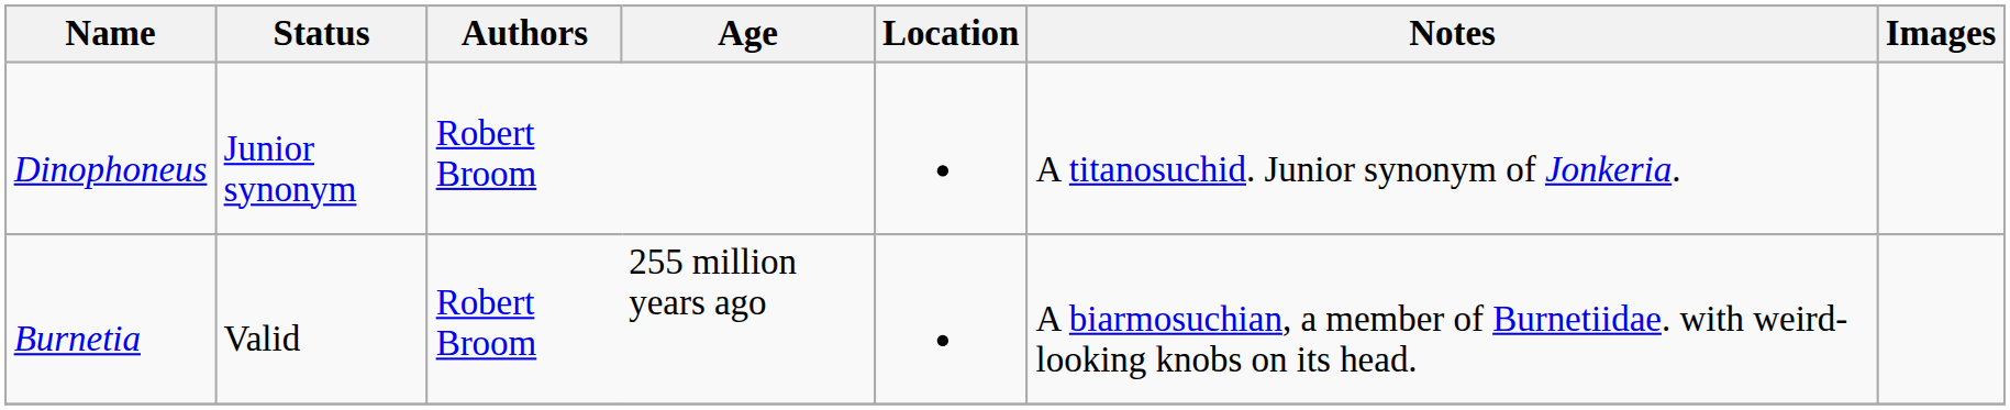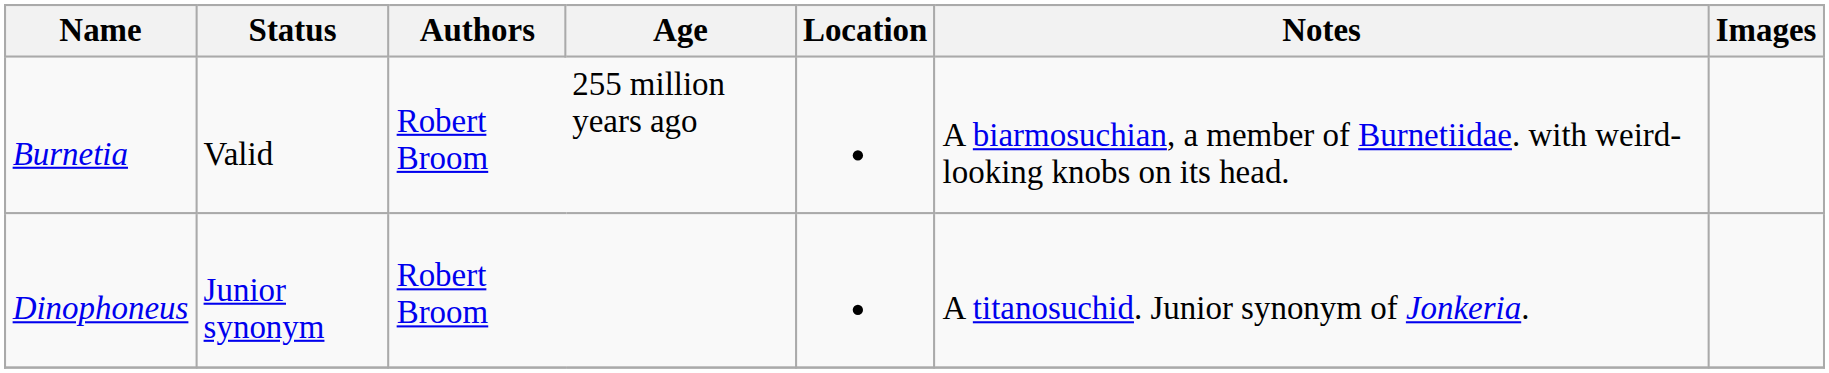rows swapped: Burnetia <-> Dinophoneus
